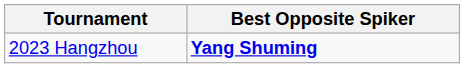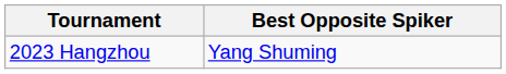2023 Hangzhou | Best Opposite Spiker: bold -> normal
